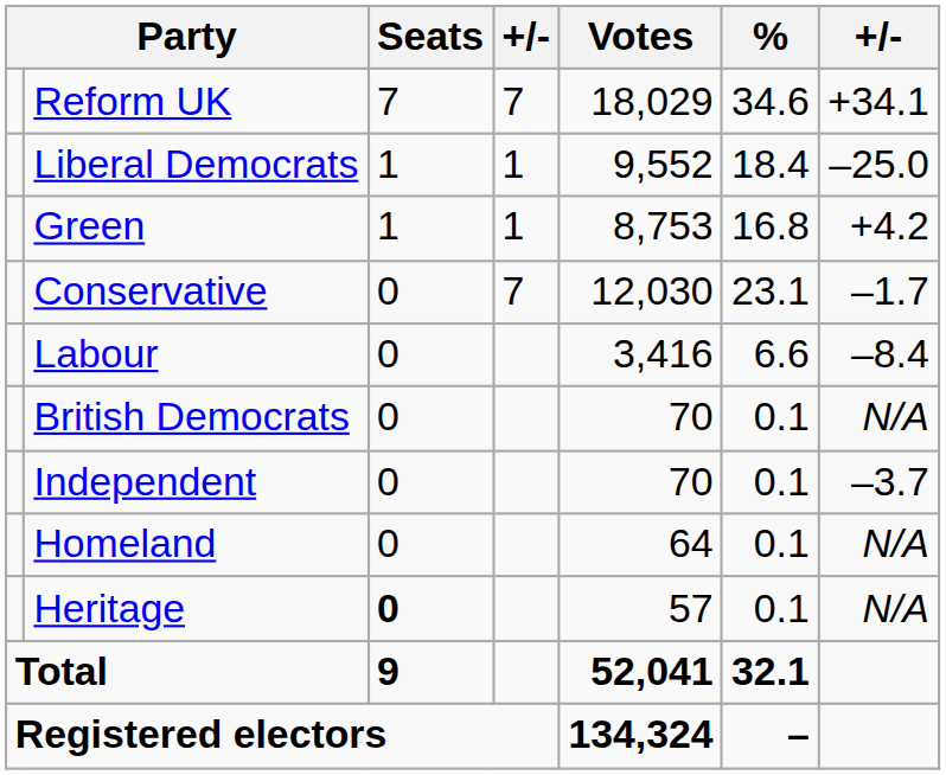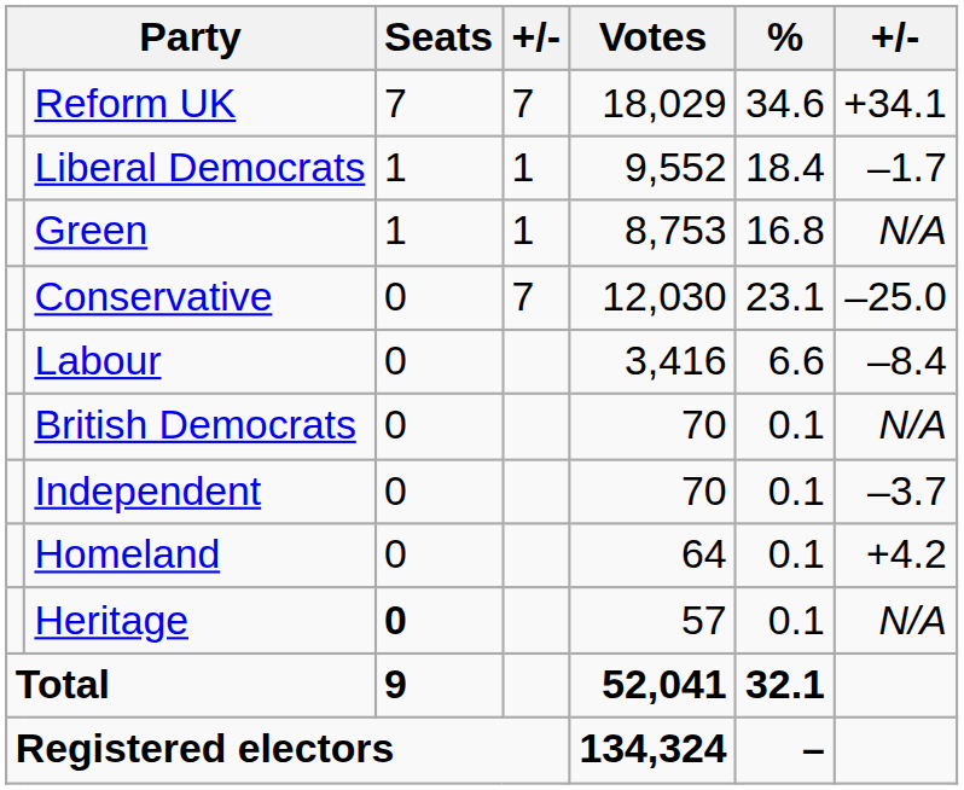Liberal Democrats | column 7: –25.0 -> –1.7
Green | column 7: +4.2 -> N/A
Conservative | column 7: –1.7 -> –25.0
Homeland | column 7: N/A -> +4.2
